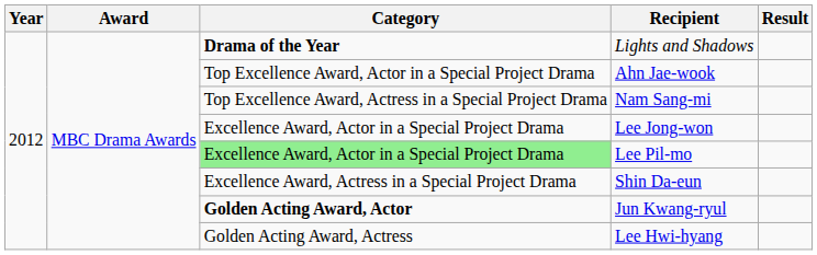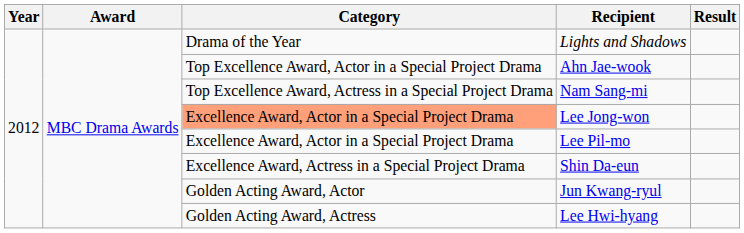Lights and Shadows | Category: bold -> normal
Lee Jong-won | Category: no background -> lightsalmon background
Lee Pil-mo | Category: lightgreen background -> no background
Jun Kwang-ryul | Category: bold -> normal
